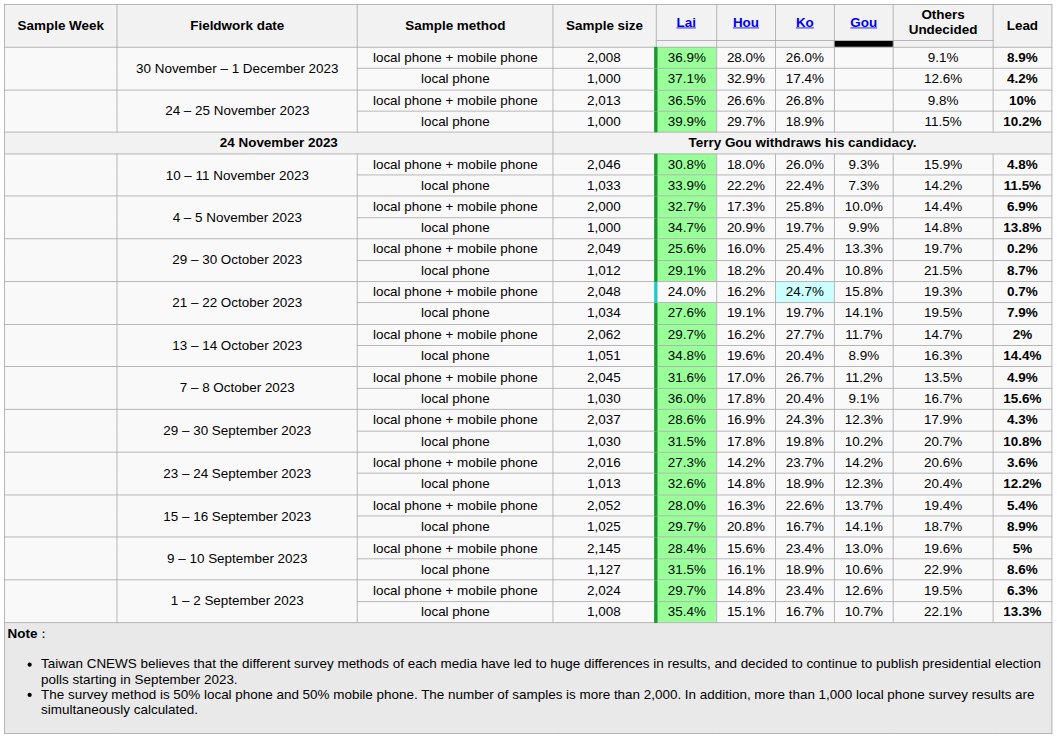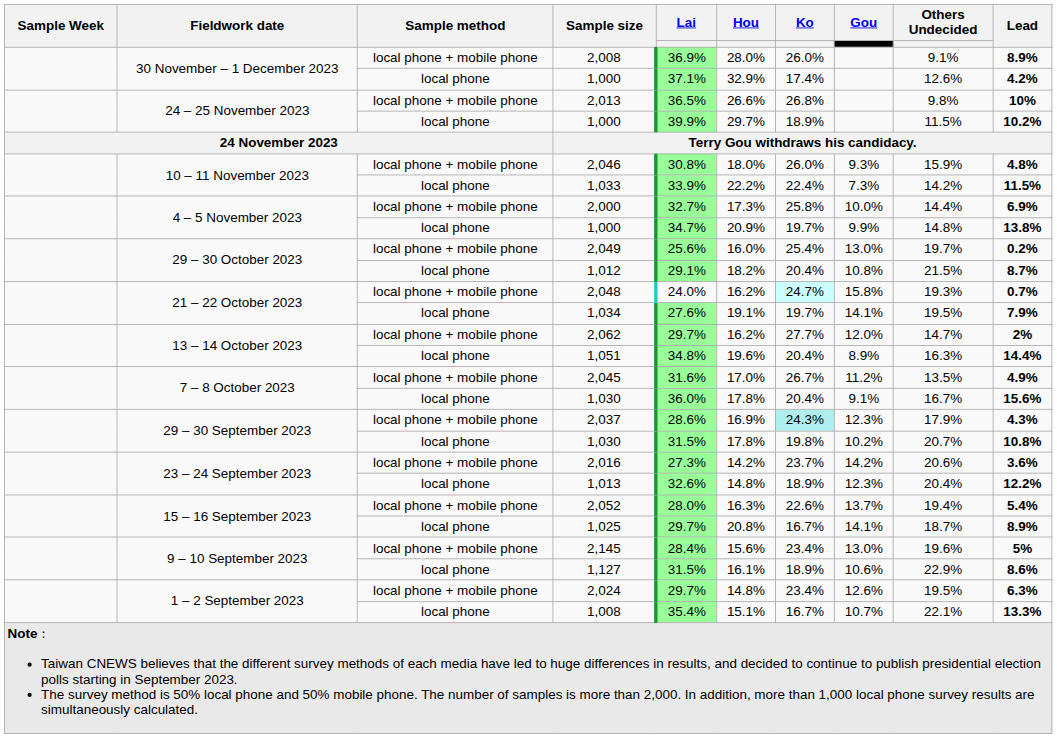2,049 | Gou: 13.3% -> 13.0%
2,062 | Gou: 11.7% -> 12.0%
2,037 | Ko: no background -> paleturquoise background
